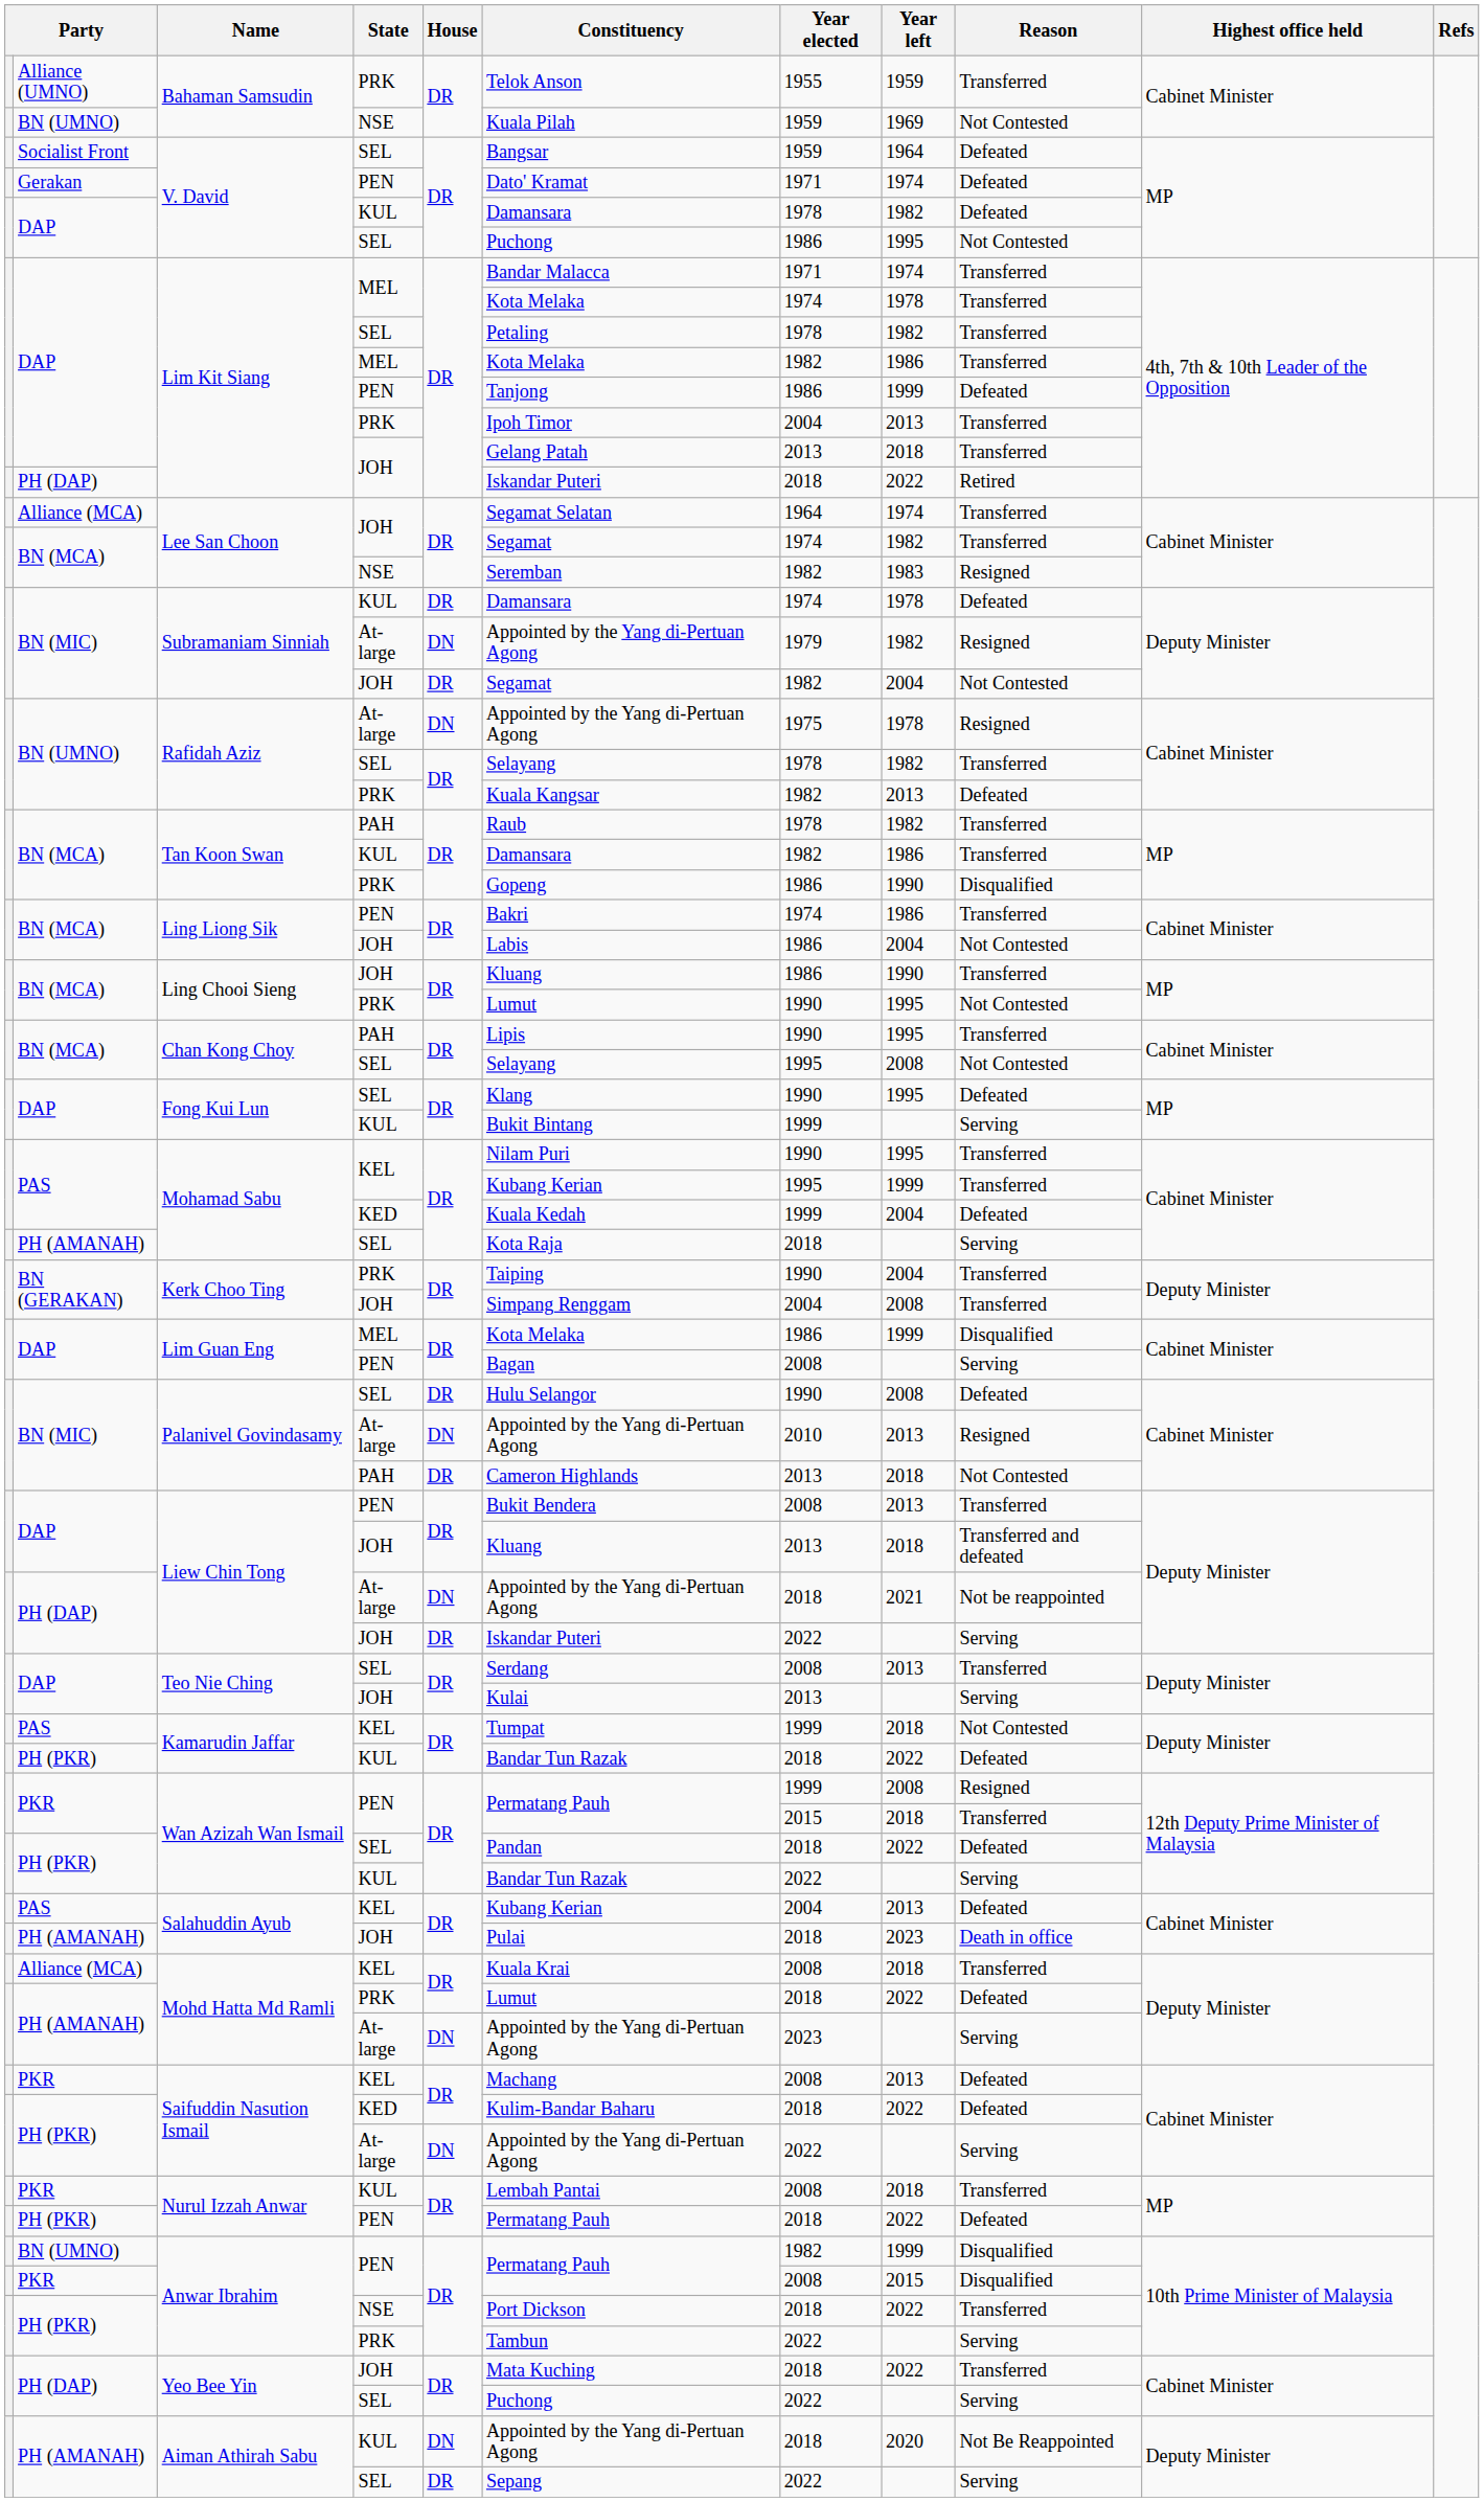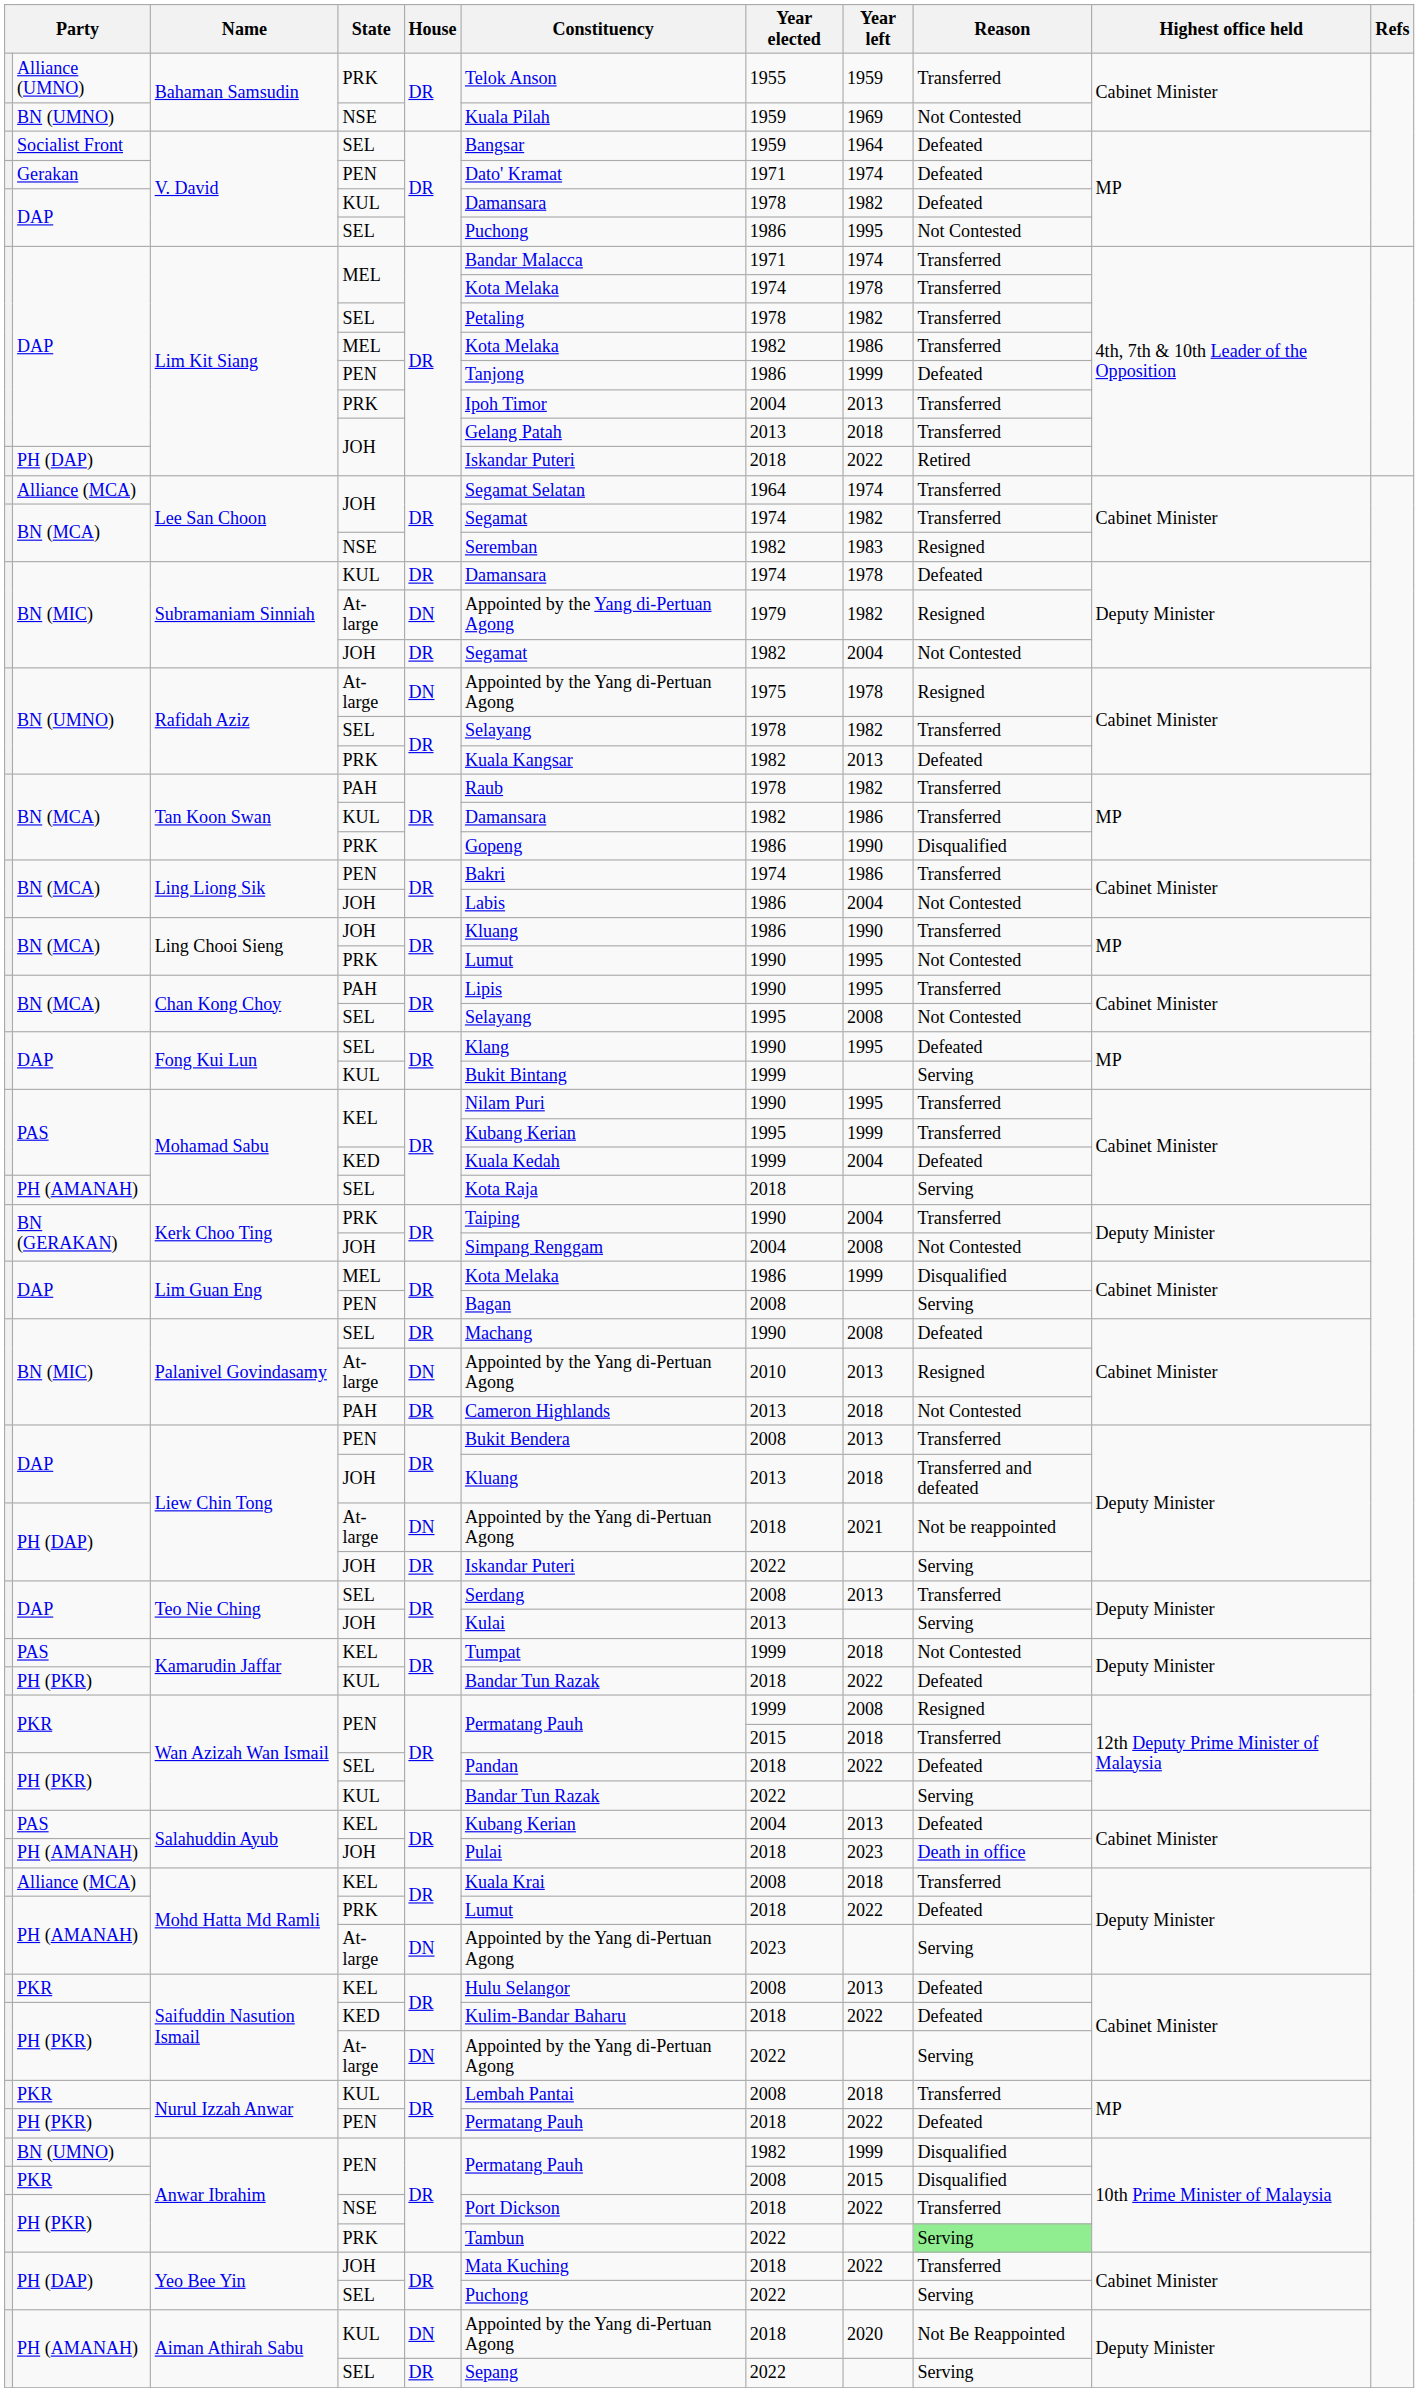Kerk Choo Ting / JOH | Reason: Transferred -> Not Contested
Palanivel Govindasamy / SEL | Constituency: Hulu Selangor -> Machang
Saifuddin Nasution Ismail / KEL | Constituency: Machang -> Hulu Selangor
Anwar Ibrahim / PRK | Reason: no background -> lightgreen background
